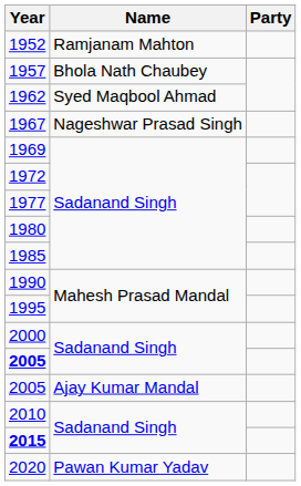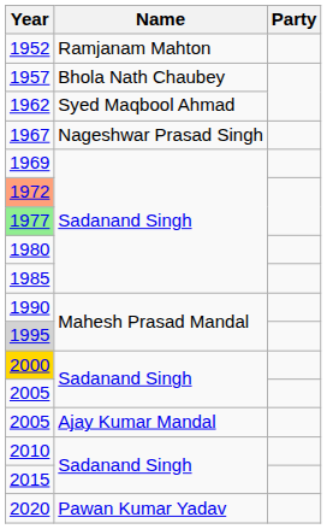1972 | Year: no background -> lightsalmon background
1977 | Year: no background -> lightgreen background
1995 | Year: no background -> lightgrey background
2000 | Year: no background -> gold background
2005 / Sadanand Singh | Year: bold -> normal
2015 | Year: bold -> normal
